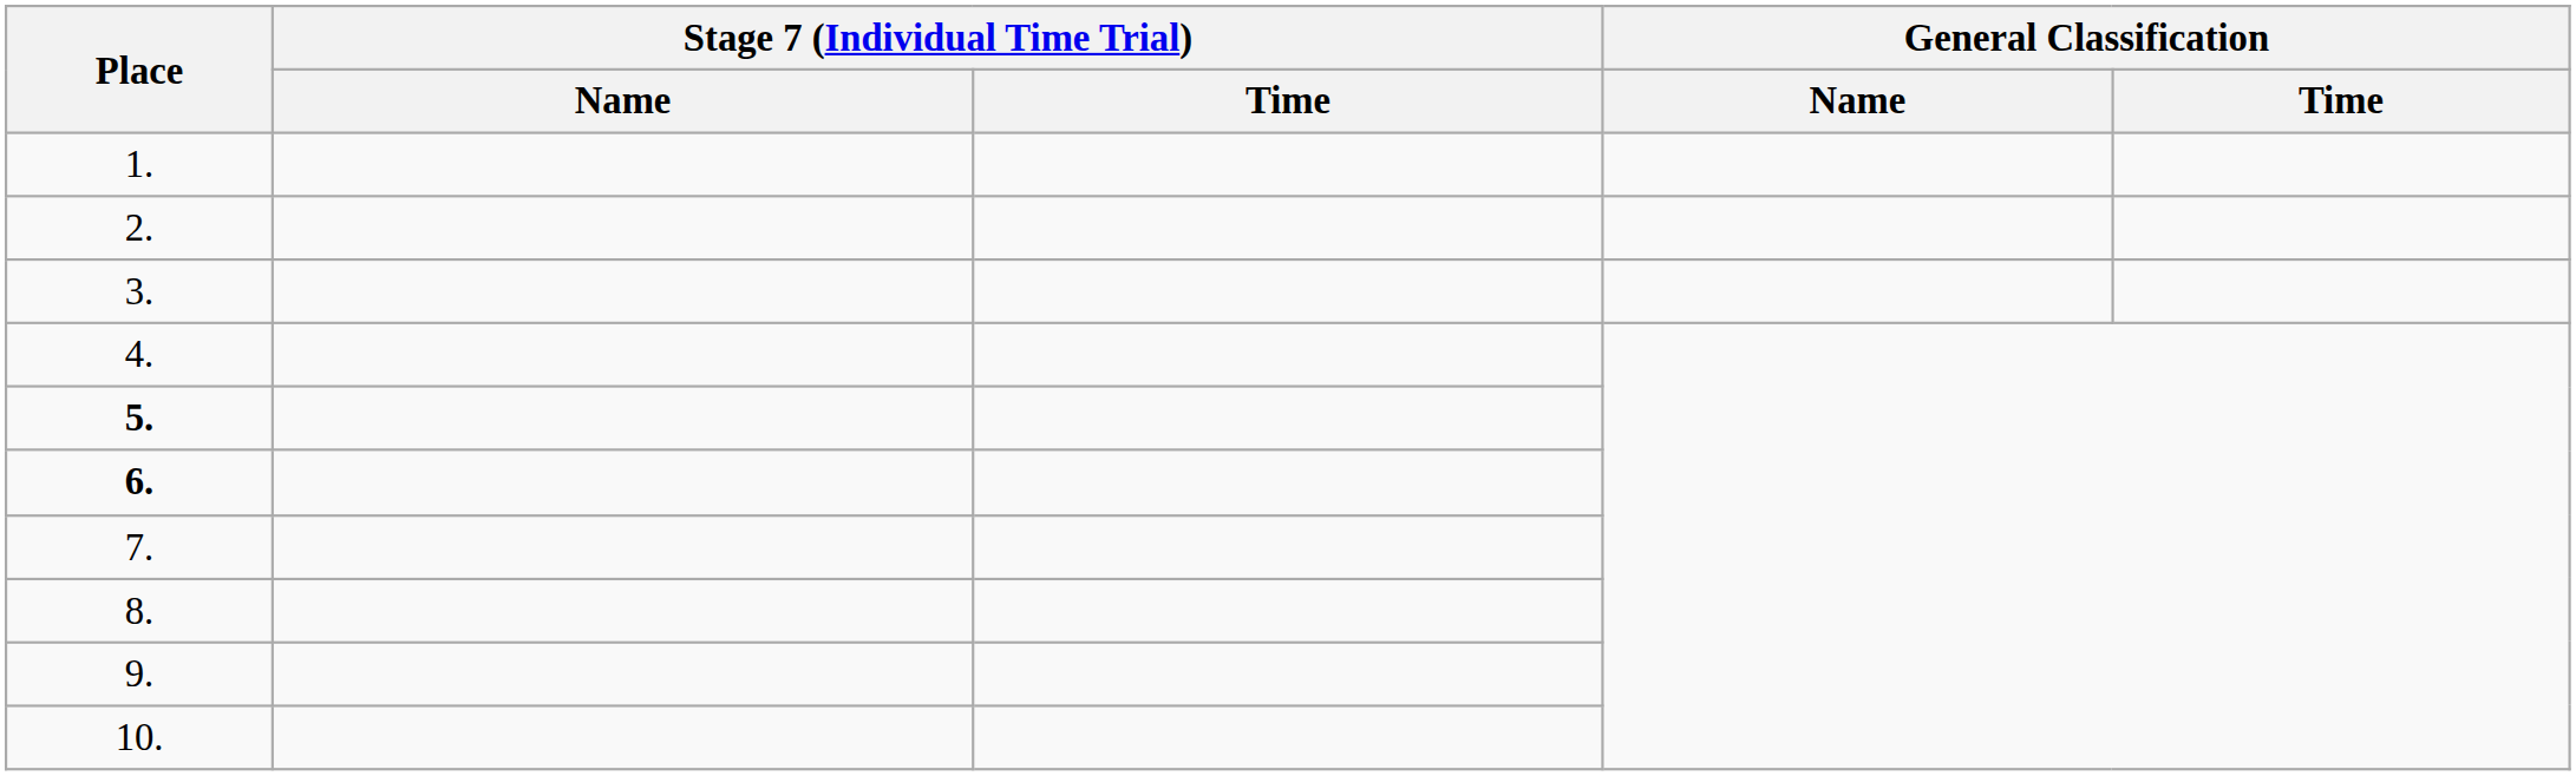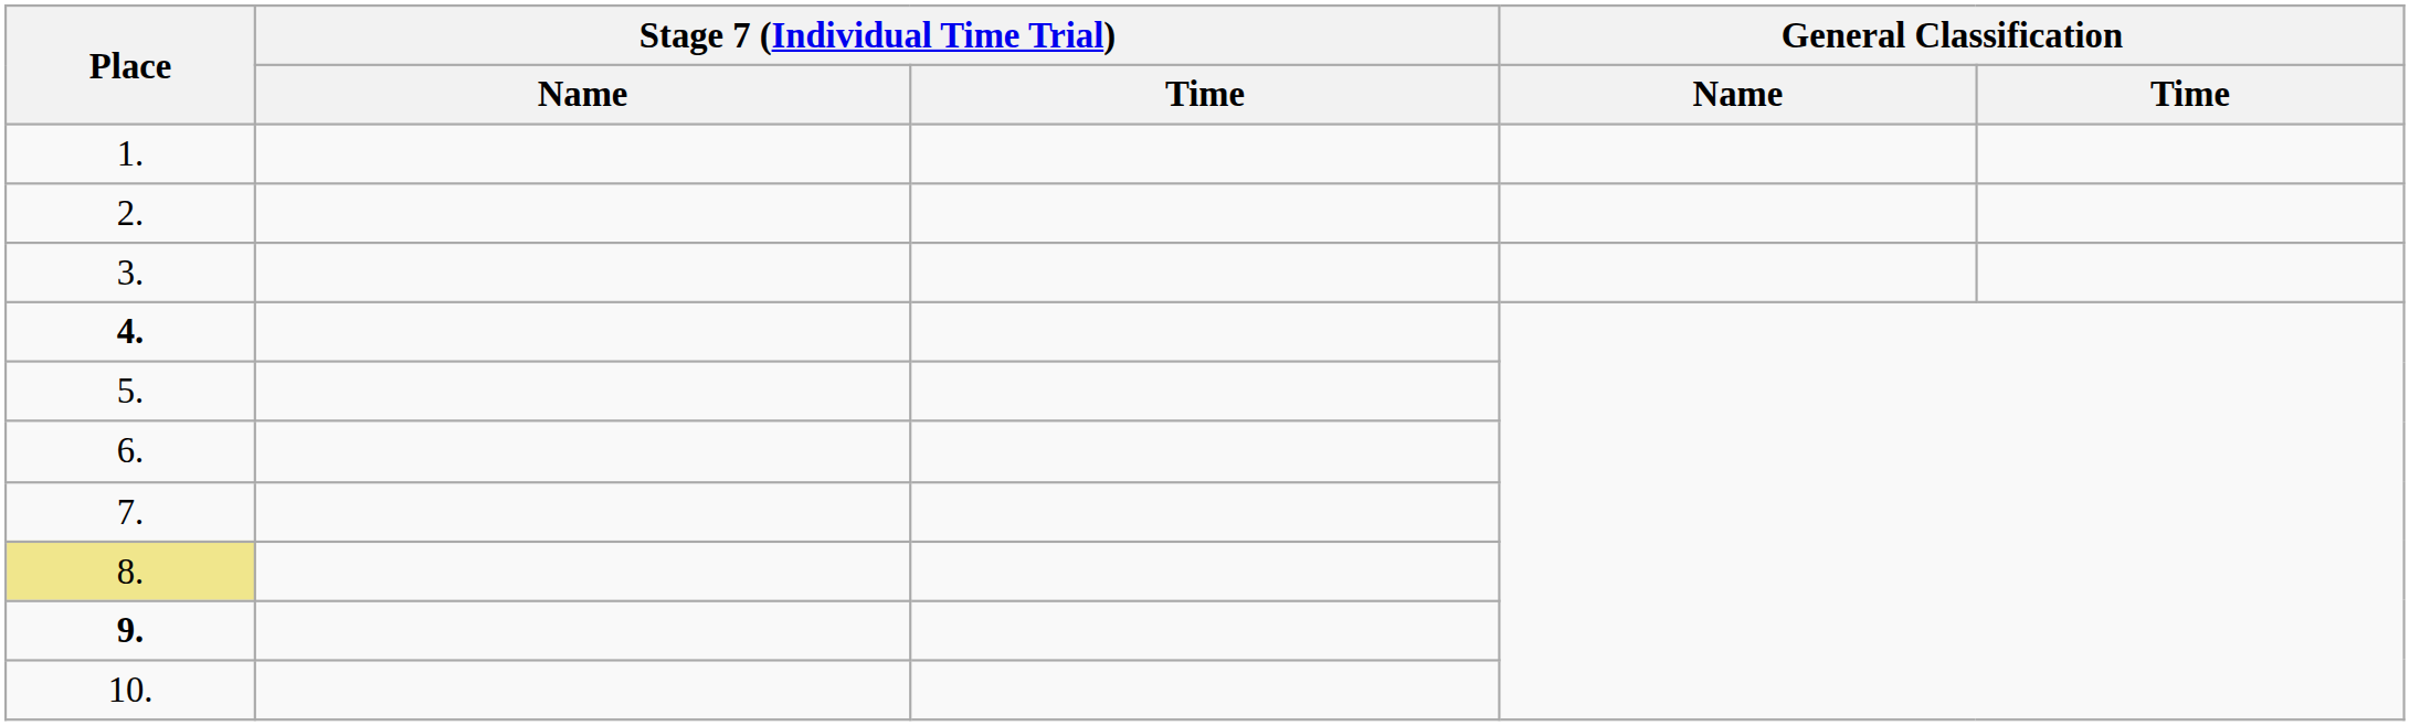4. | Place: normal -> bold
5. | Place: bold -> normal
6. | Place: bold -> normal
8. | Place: no background -> khaki background
9. | Place: normal -> bold
